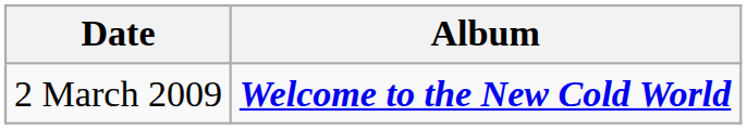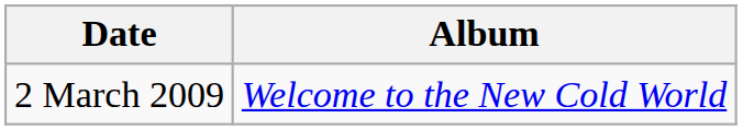2 March 2009 | Album: bold -> normal
